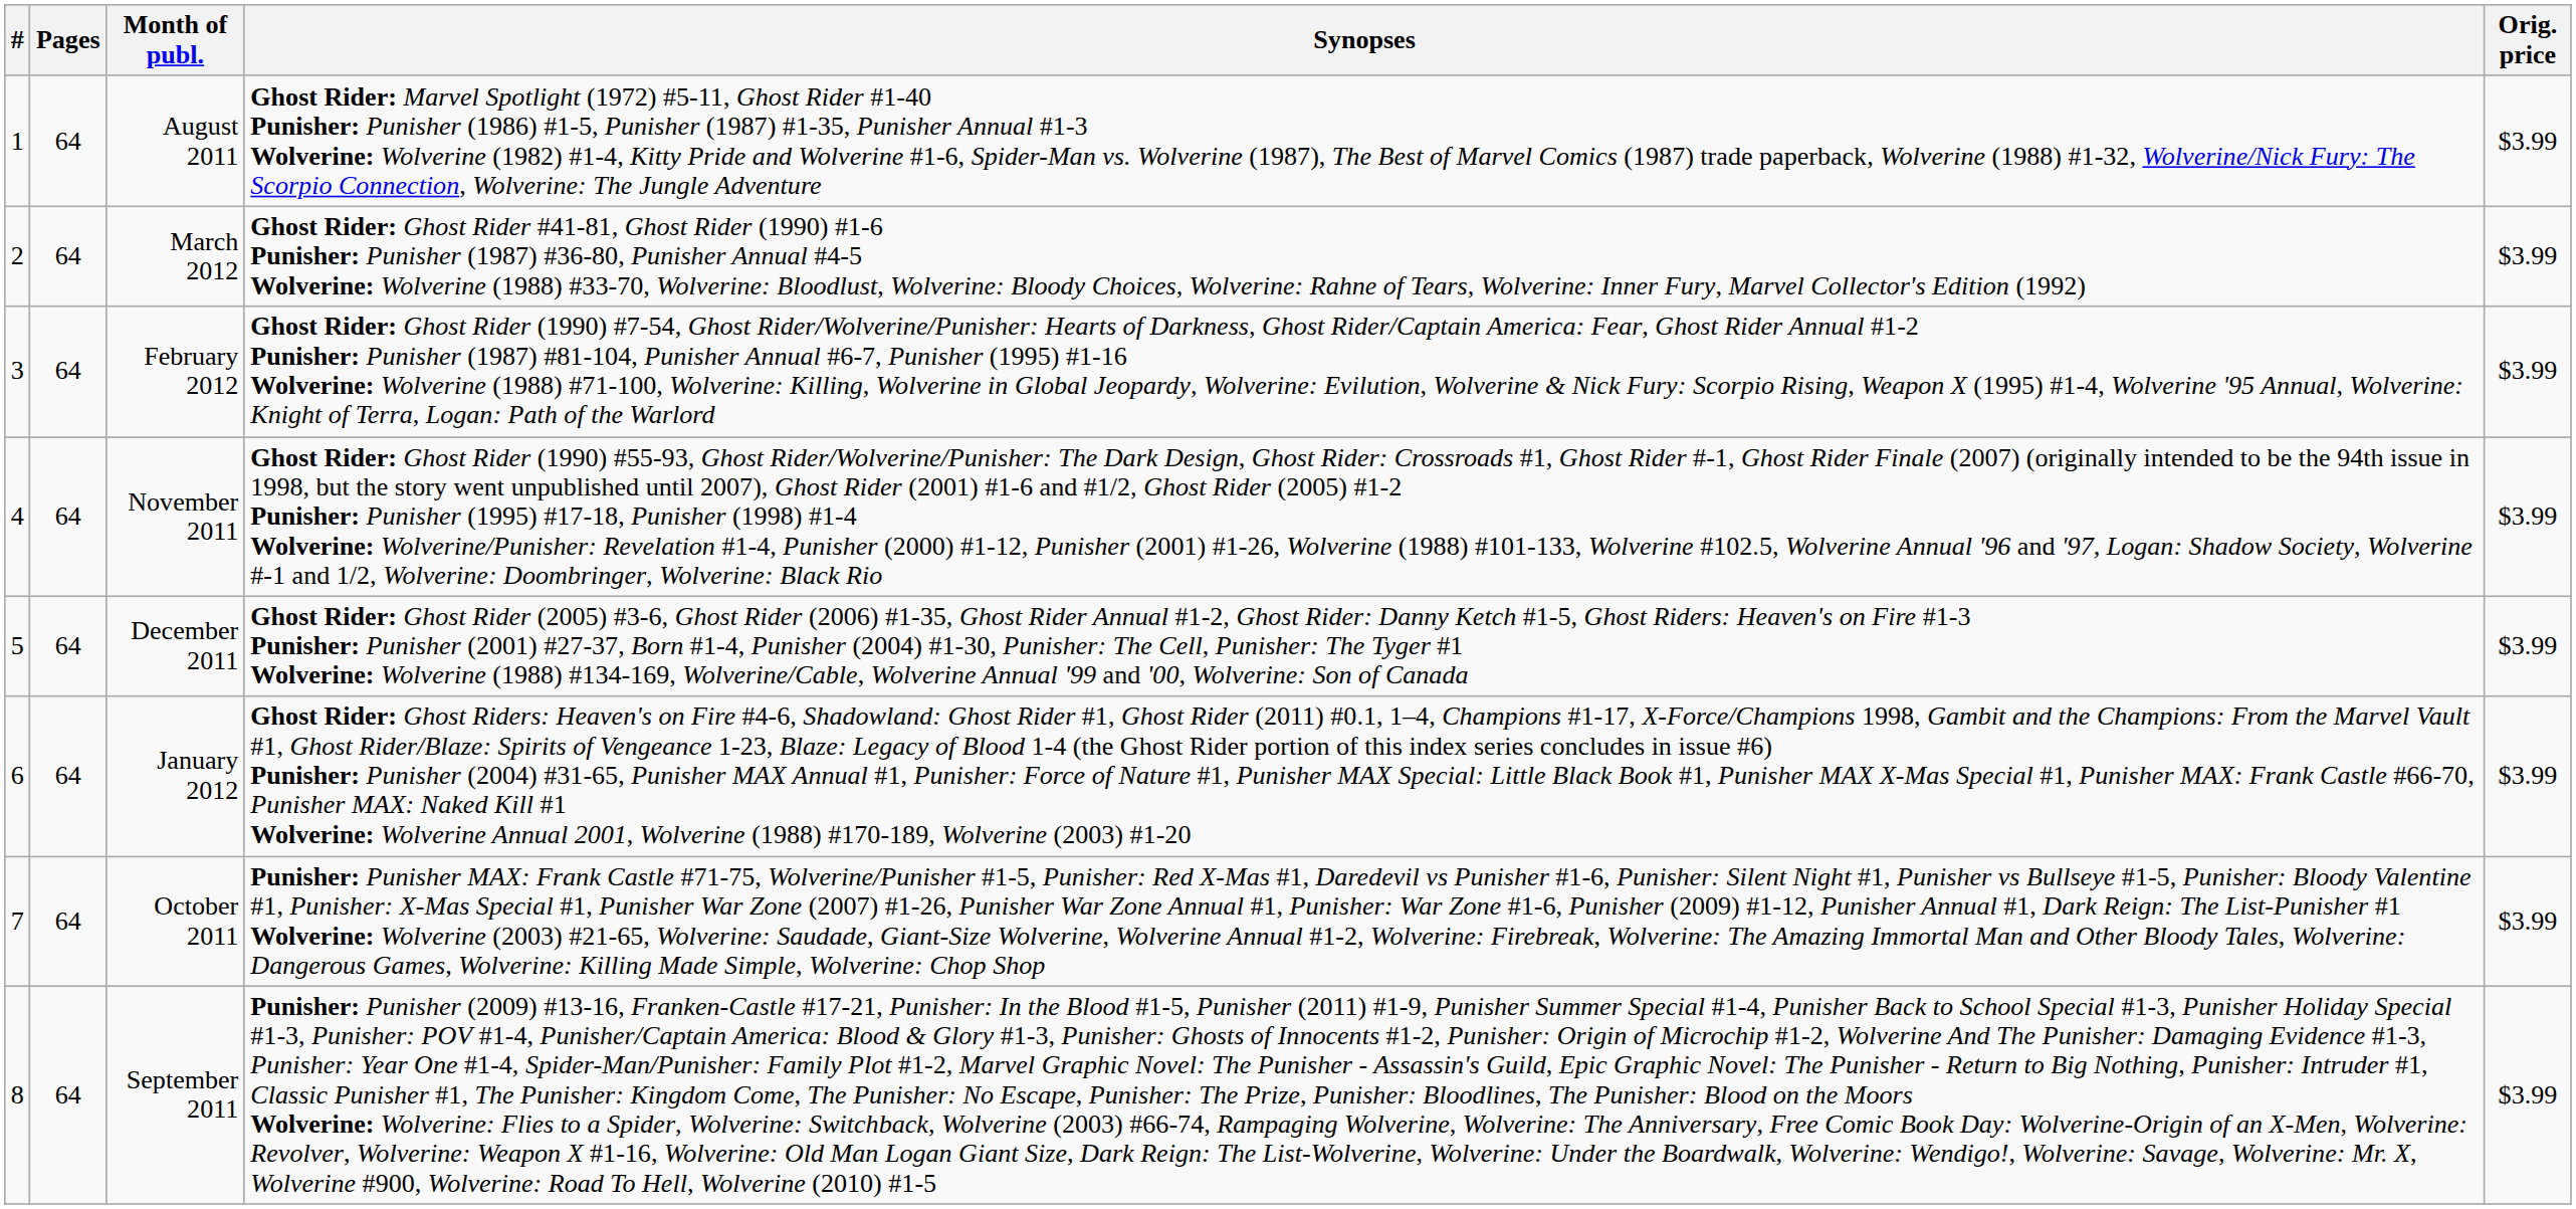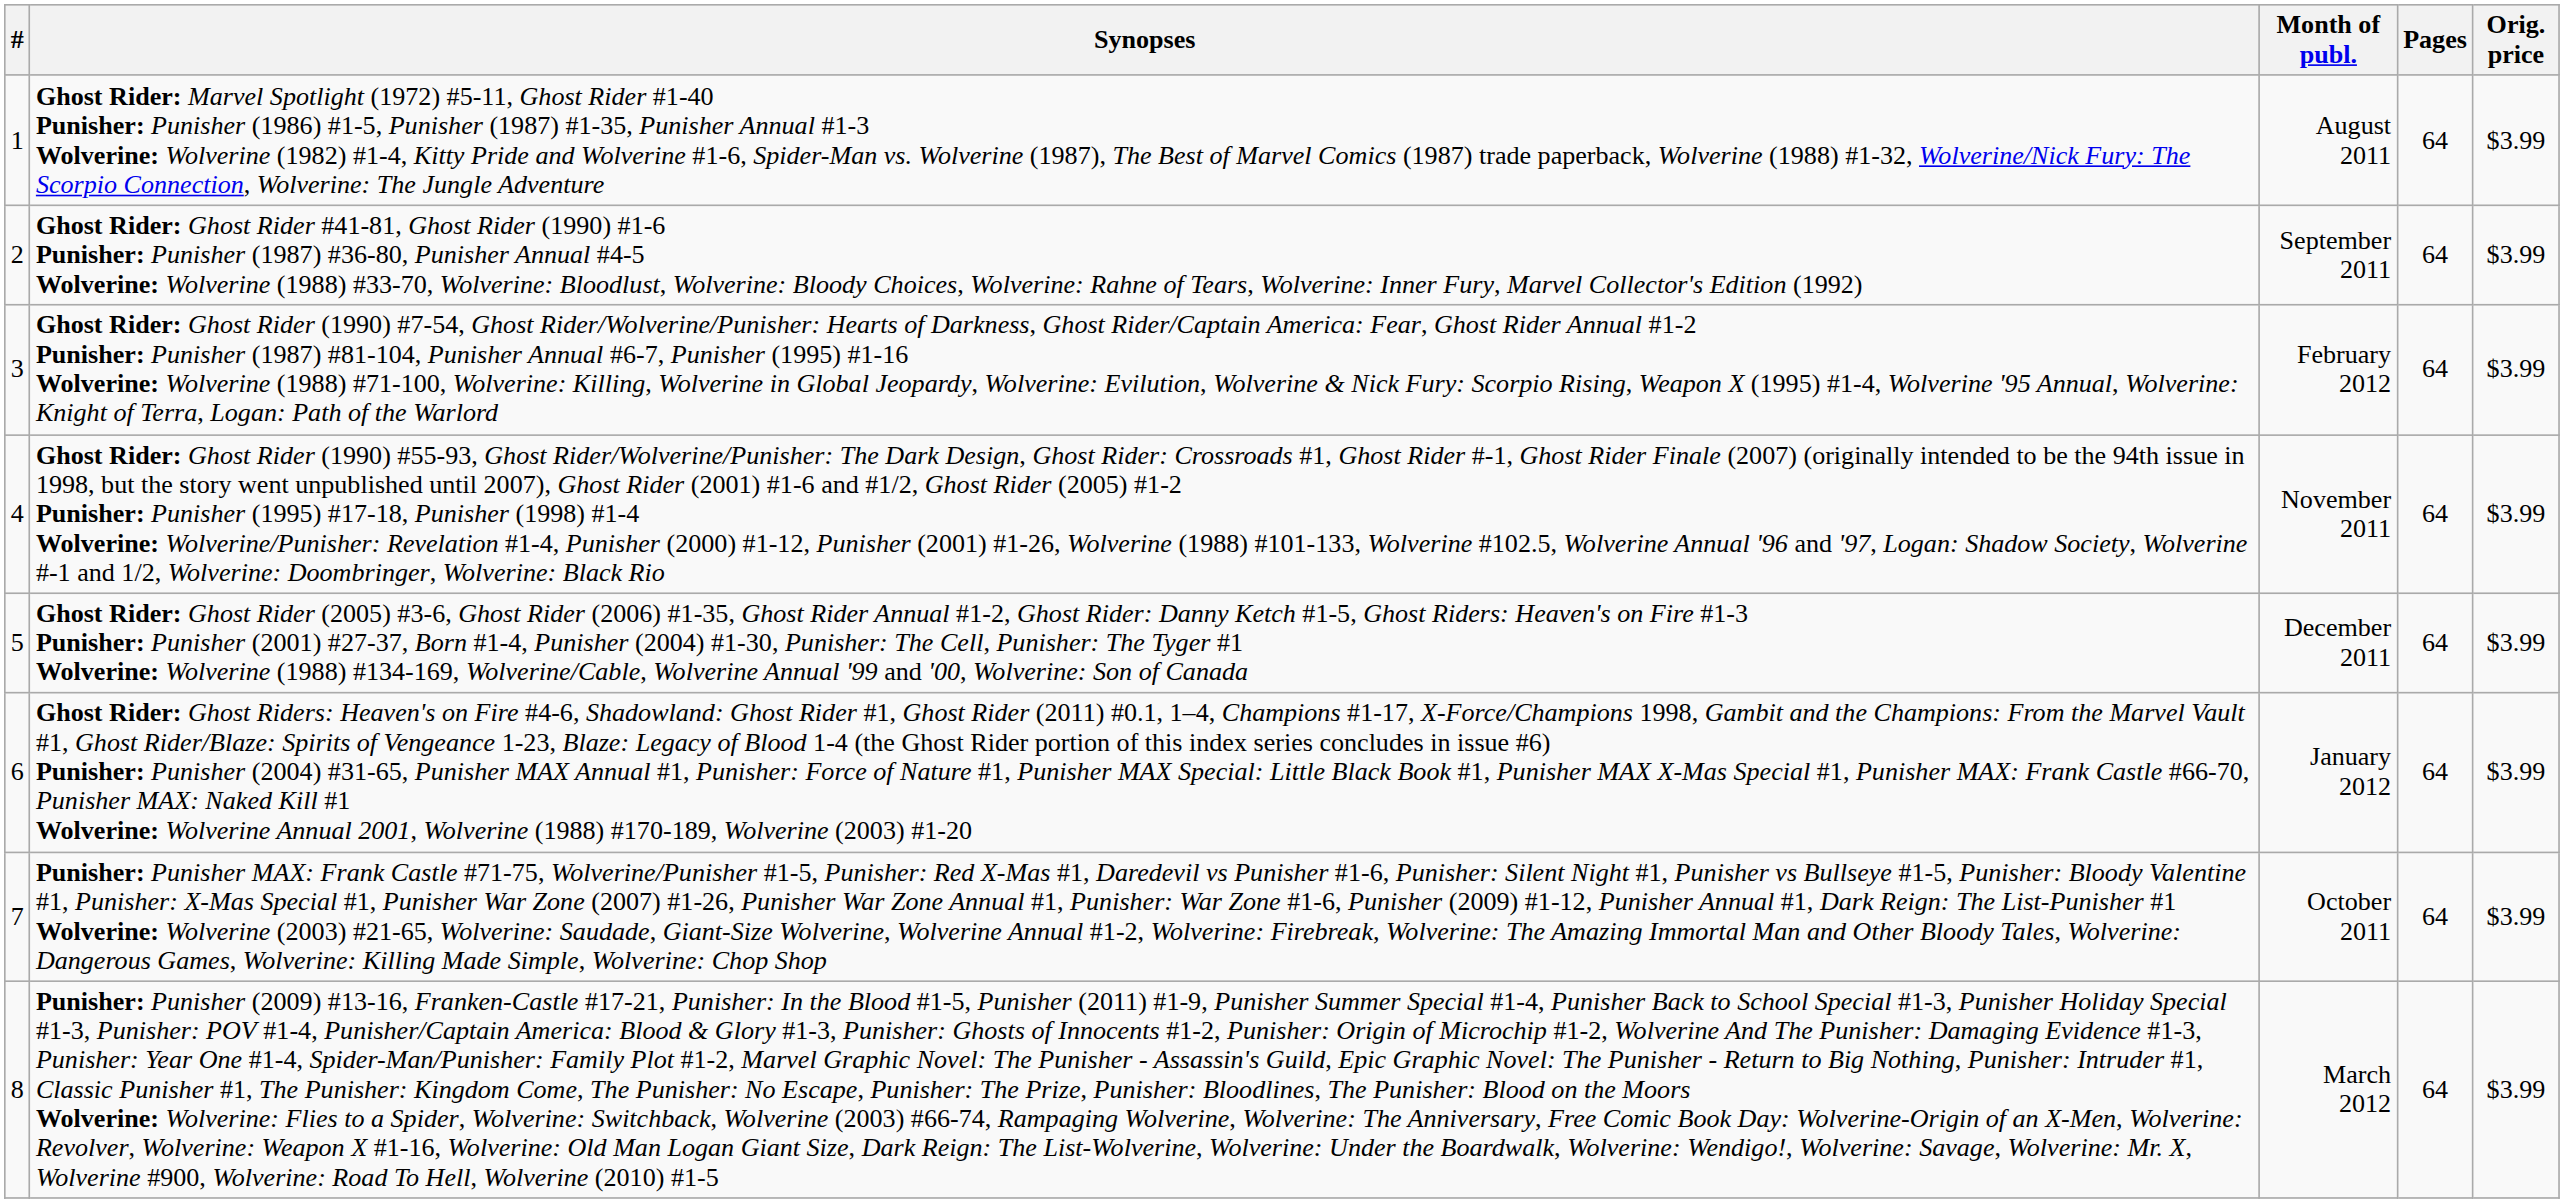columns swapped: Synopses <-> Pages
row 3 | Month of publ.: March 2012 -> September 2011
row 9 | Month of publ.: September 2011 -> March 2012
